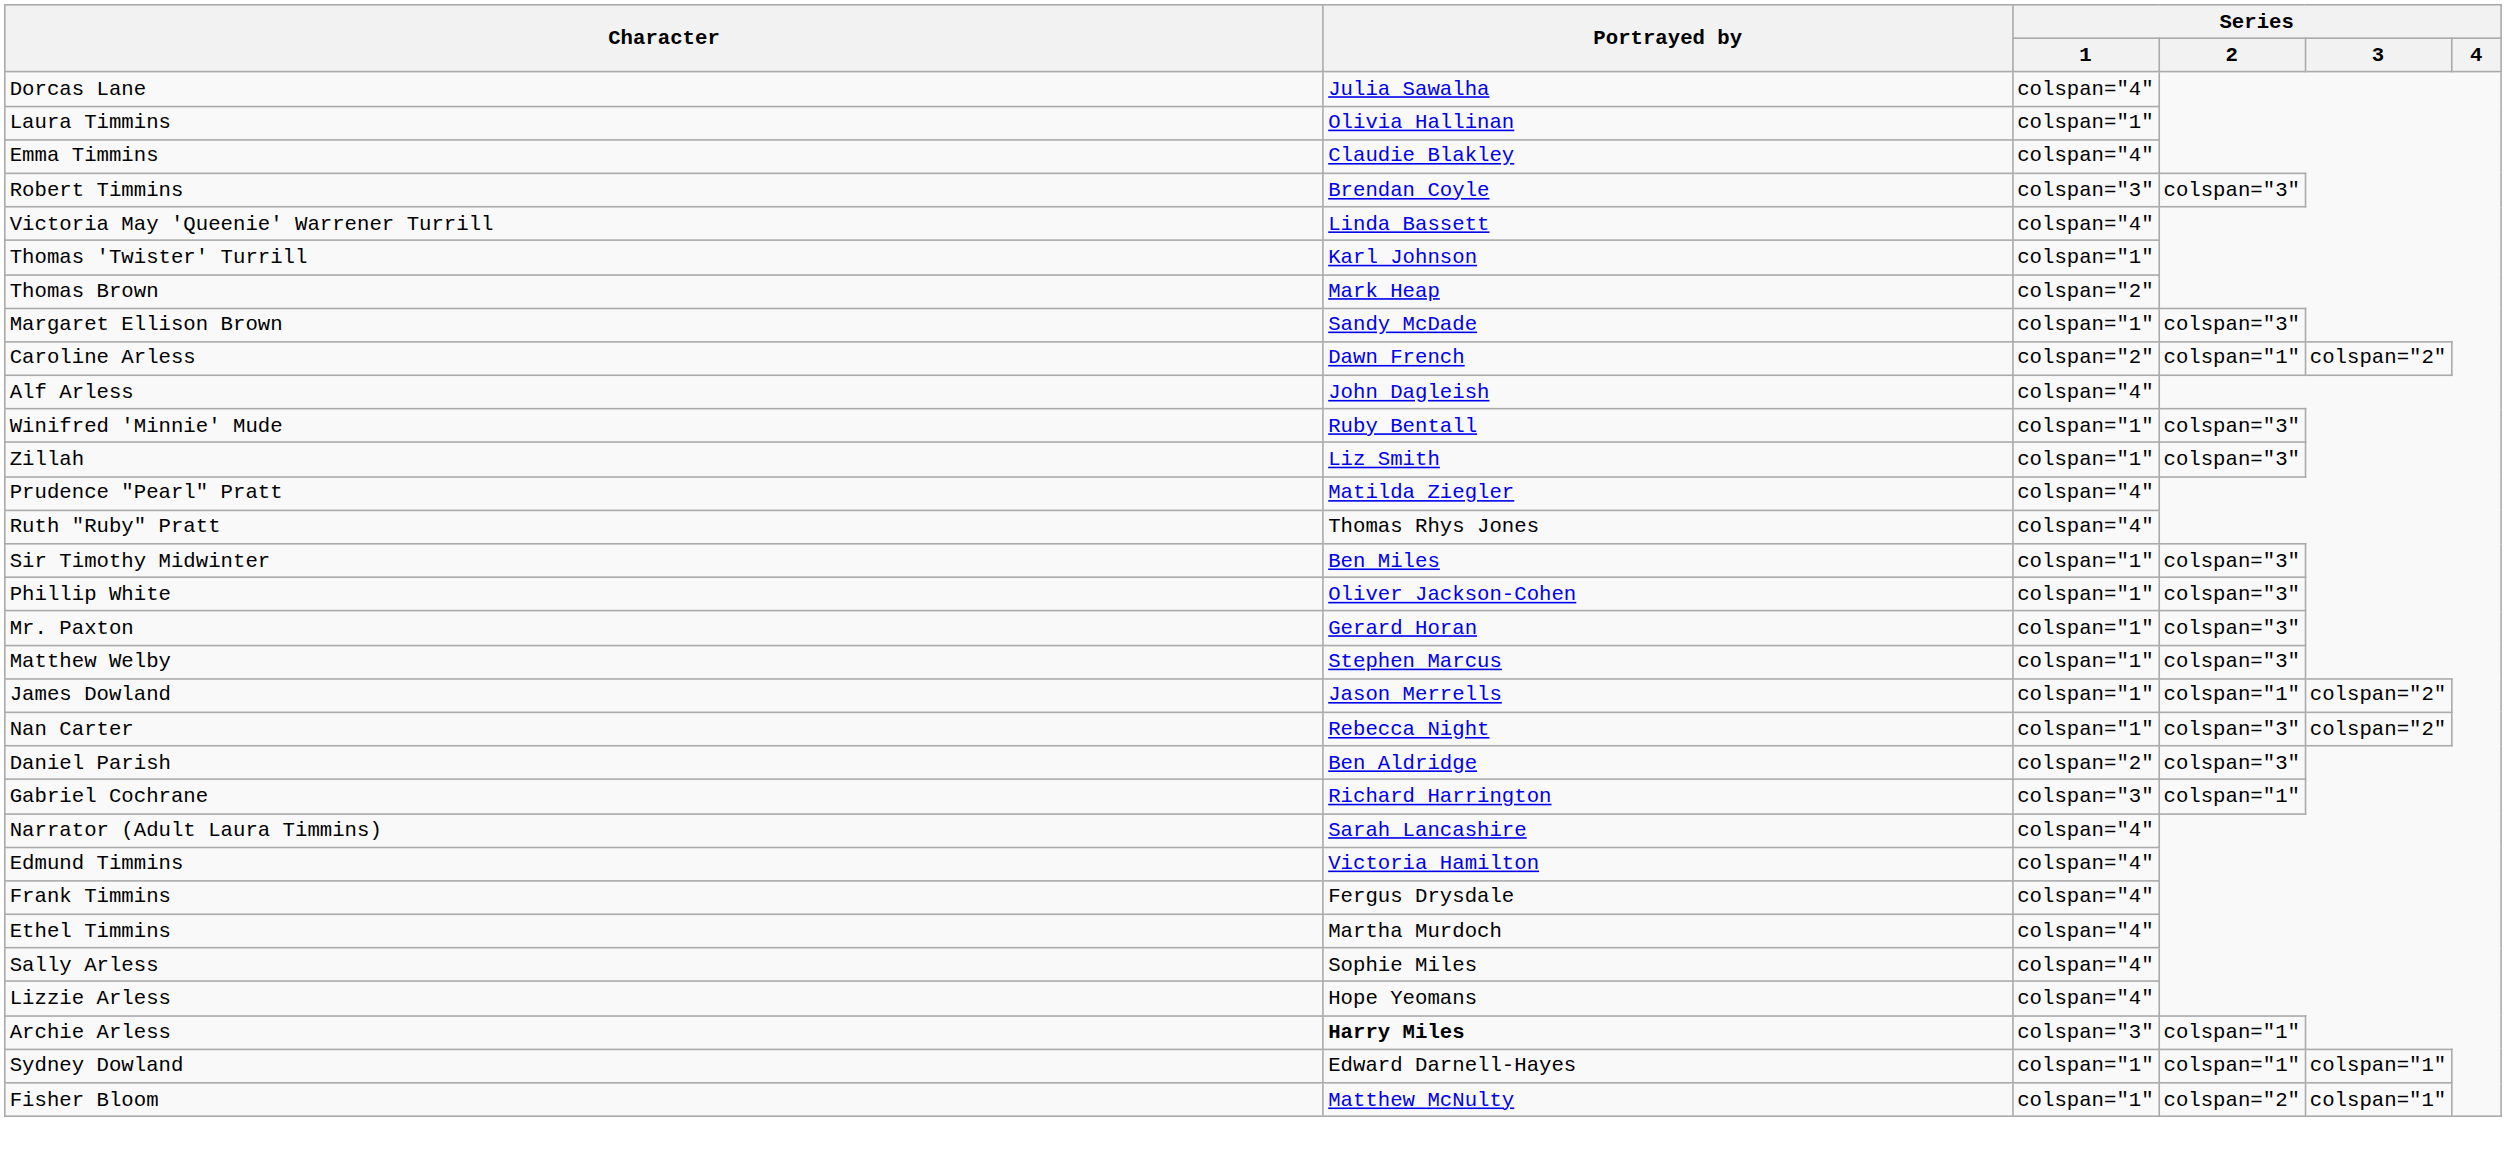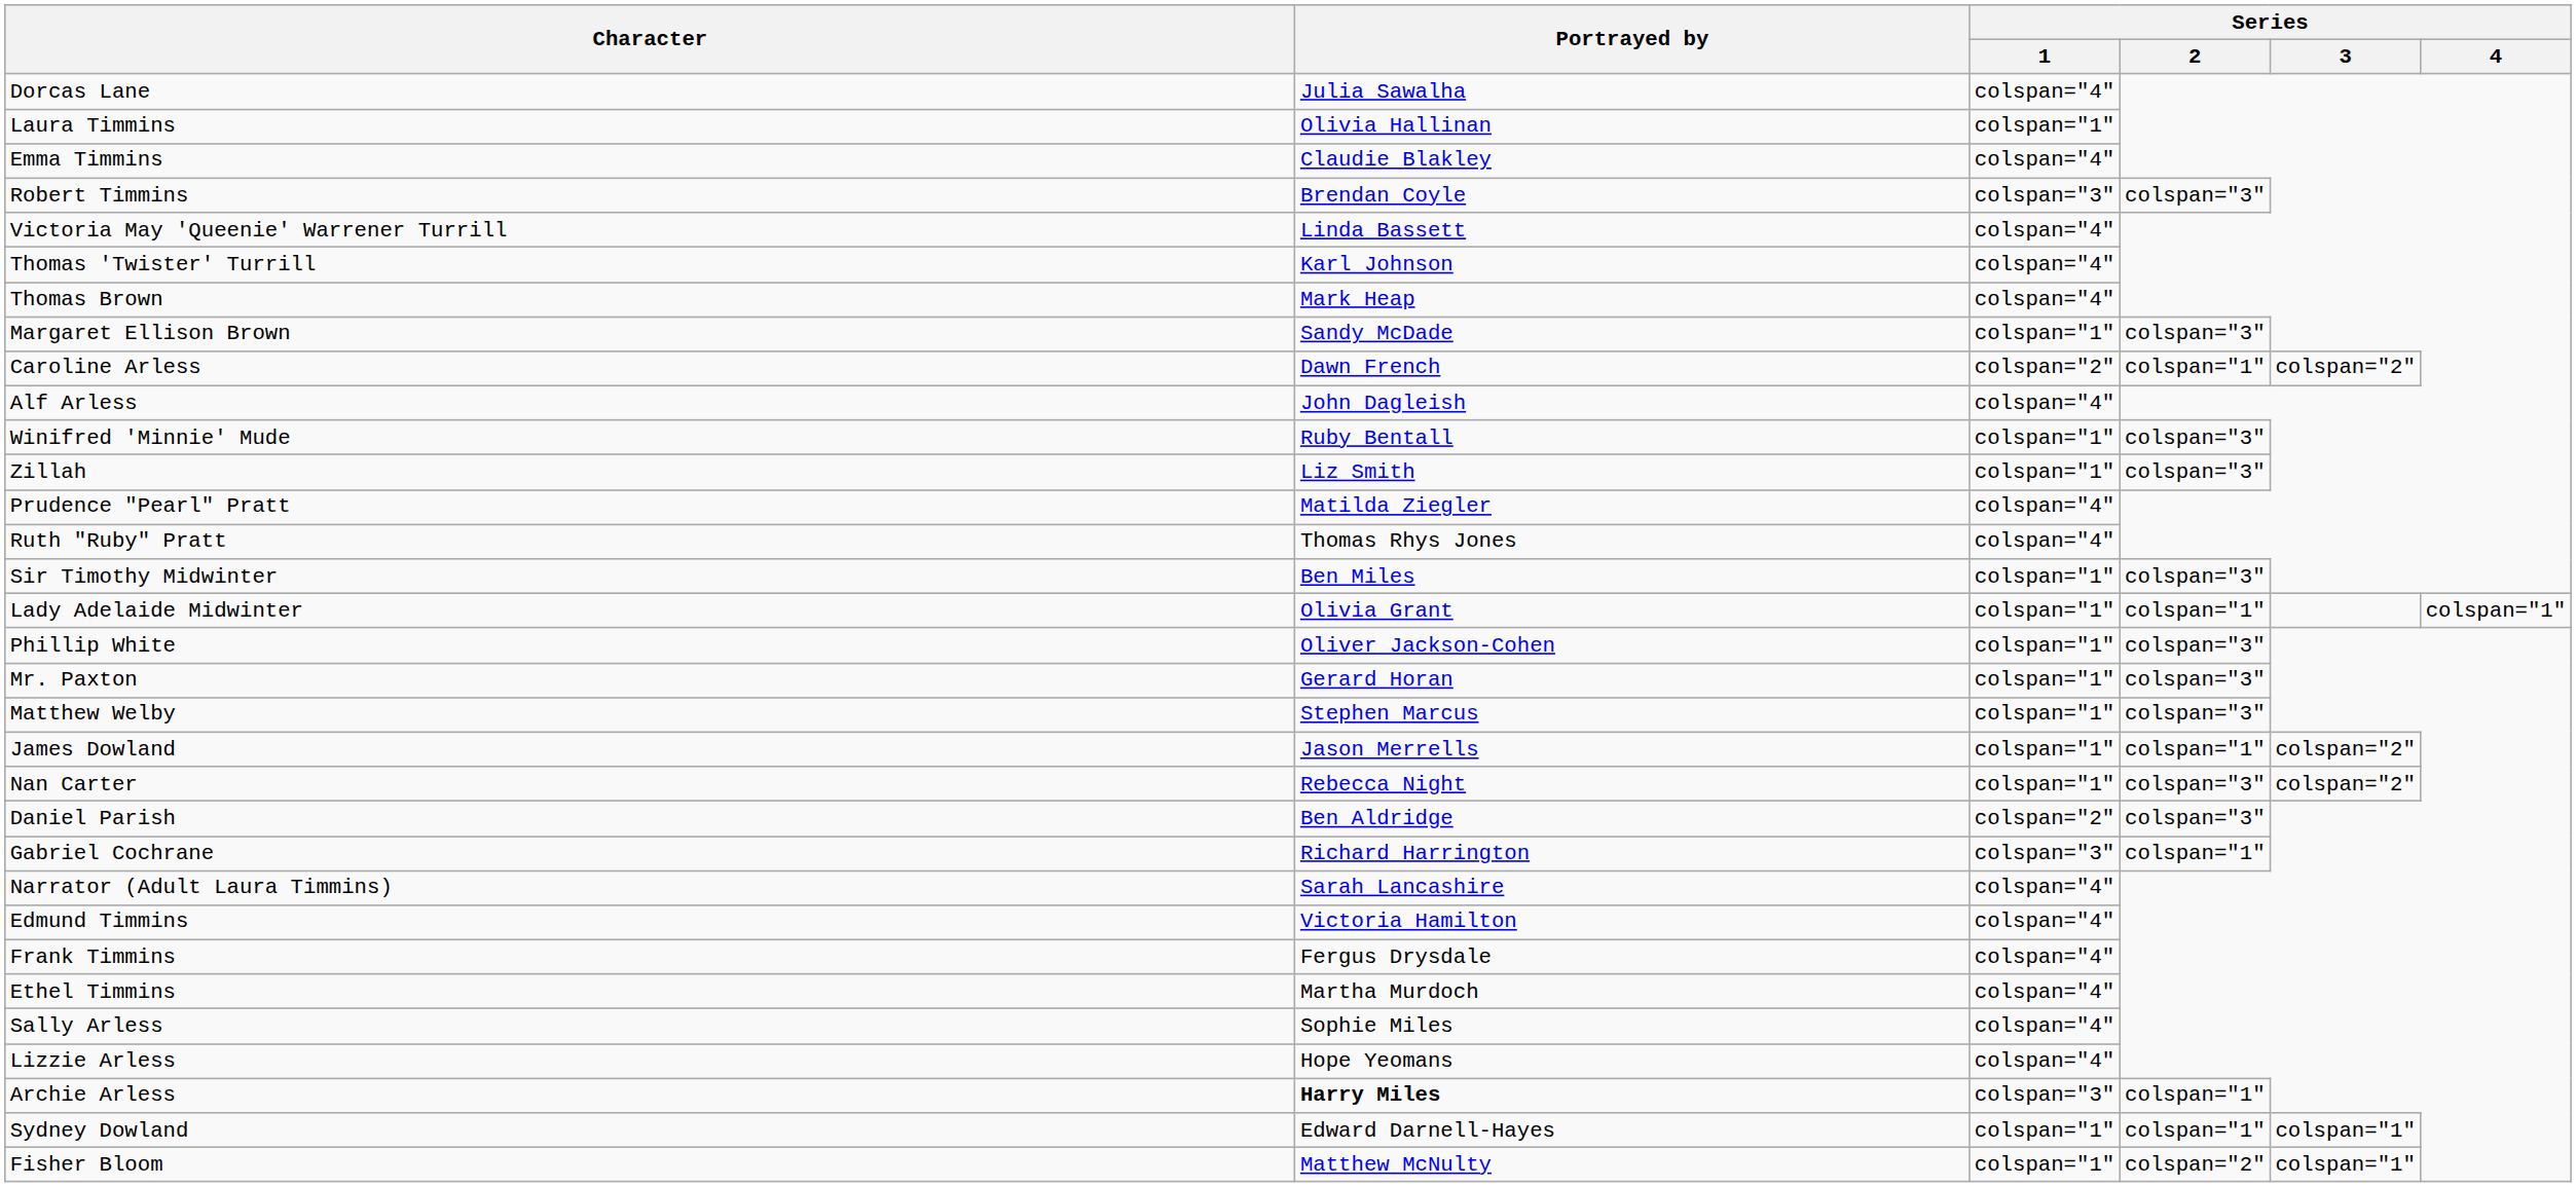Thomas 'Twister' Turrill | Series / 1: colspan="1" -> colspan="4"
Thomas Brown | Series / 1: colspan="2" -> colspan="4"
+ row: Lady Adelaide Midwinter | Olivia Grant | colspan="1" | colspan="1" | colspan="1"
